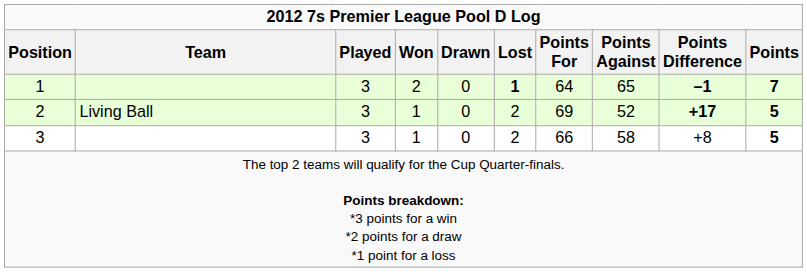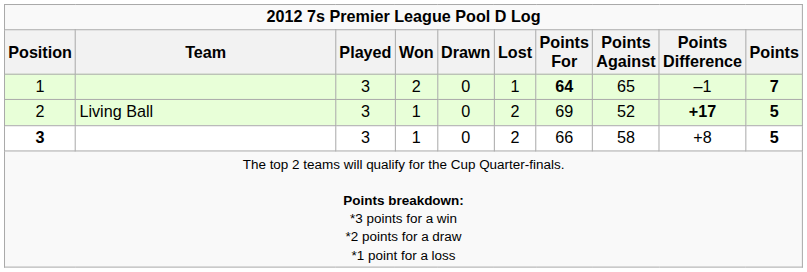row 3 | Lost: bold -> normal
row 3 | Points For: normal -> bold
row 3 | Points Difference: bold -> normal
row 5 | Position: normal -> bold
